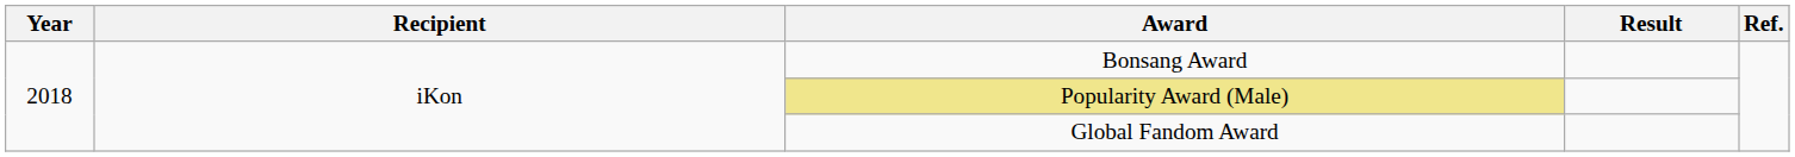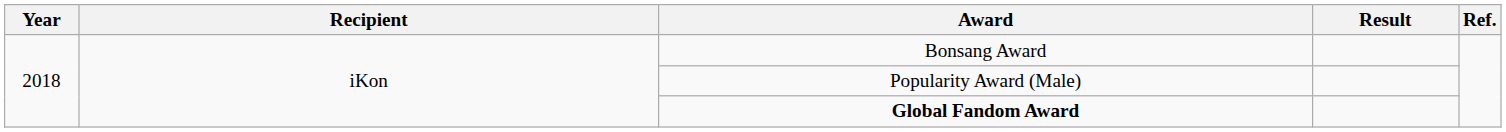Popularity Award (Male) | Award: khaki background -> no background
Global Fandom Award | Award: normal -> bold
